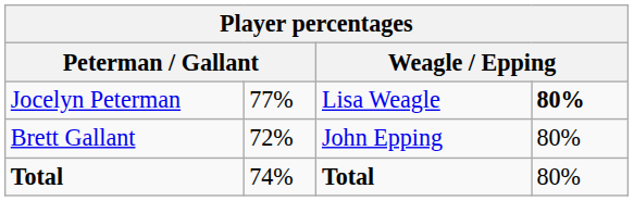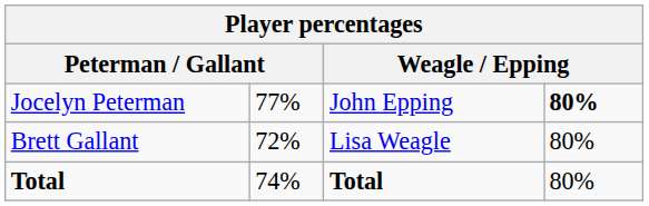Jocelyn Peterman | column 3: Lisa Weagle -> John Epping
Brett Gallant | column 3: John Epping -> Lisa Weagle
